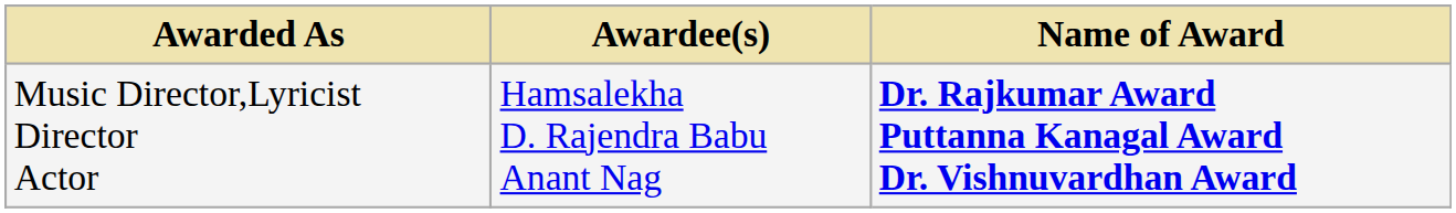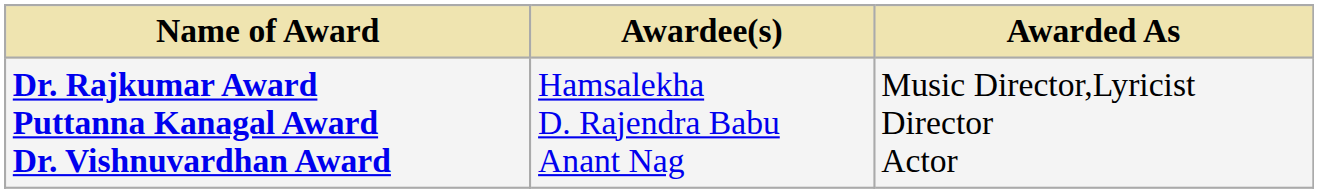columns swapped: Name of Award <-> Awarded As
